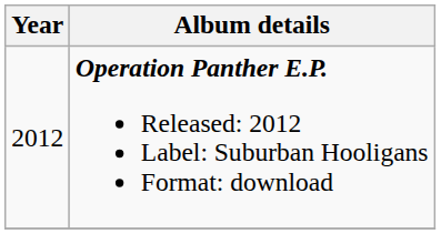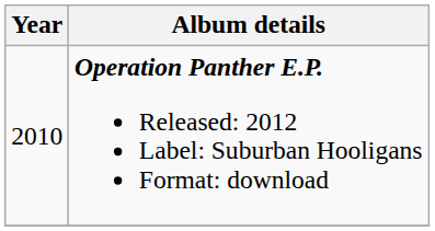row 2 | Year: 2012 -> 2010
